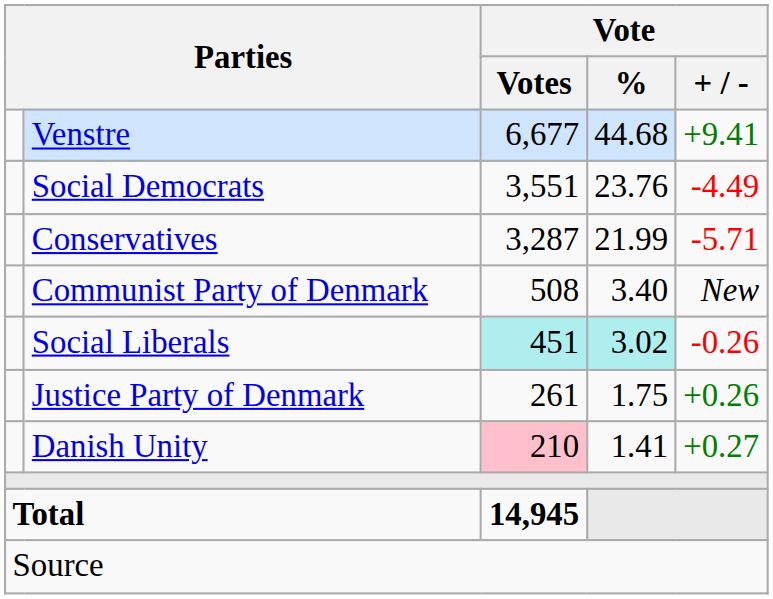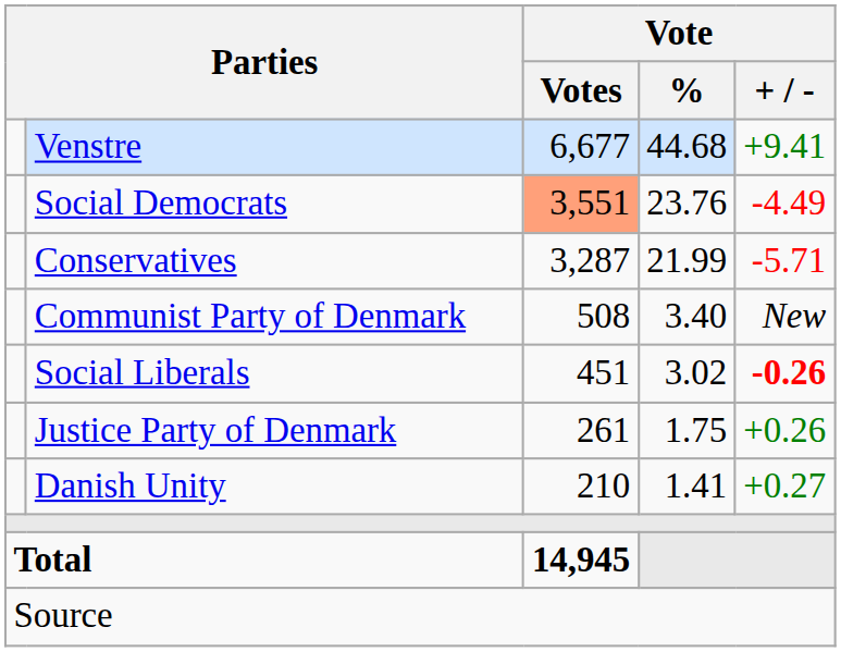Social Democrats | Vote / Votes: no background -> lightsalmon background
Social Liberals | Vote / Votes: paleturquoise background -> no background
Social Liberals | Vote / %: paleturquoise background -> no background
Social Liberals | Vote / + / -: normal -> bold
Danish Unity | Vote / Votes: pink background -> no background
